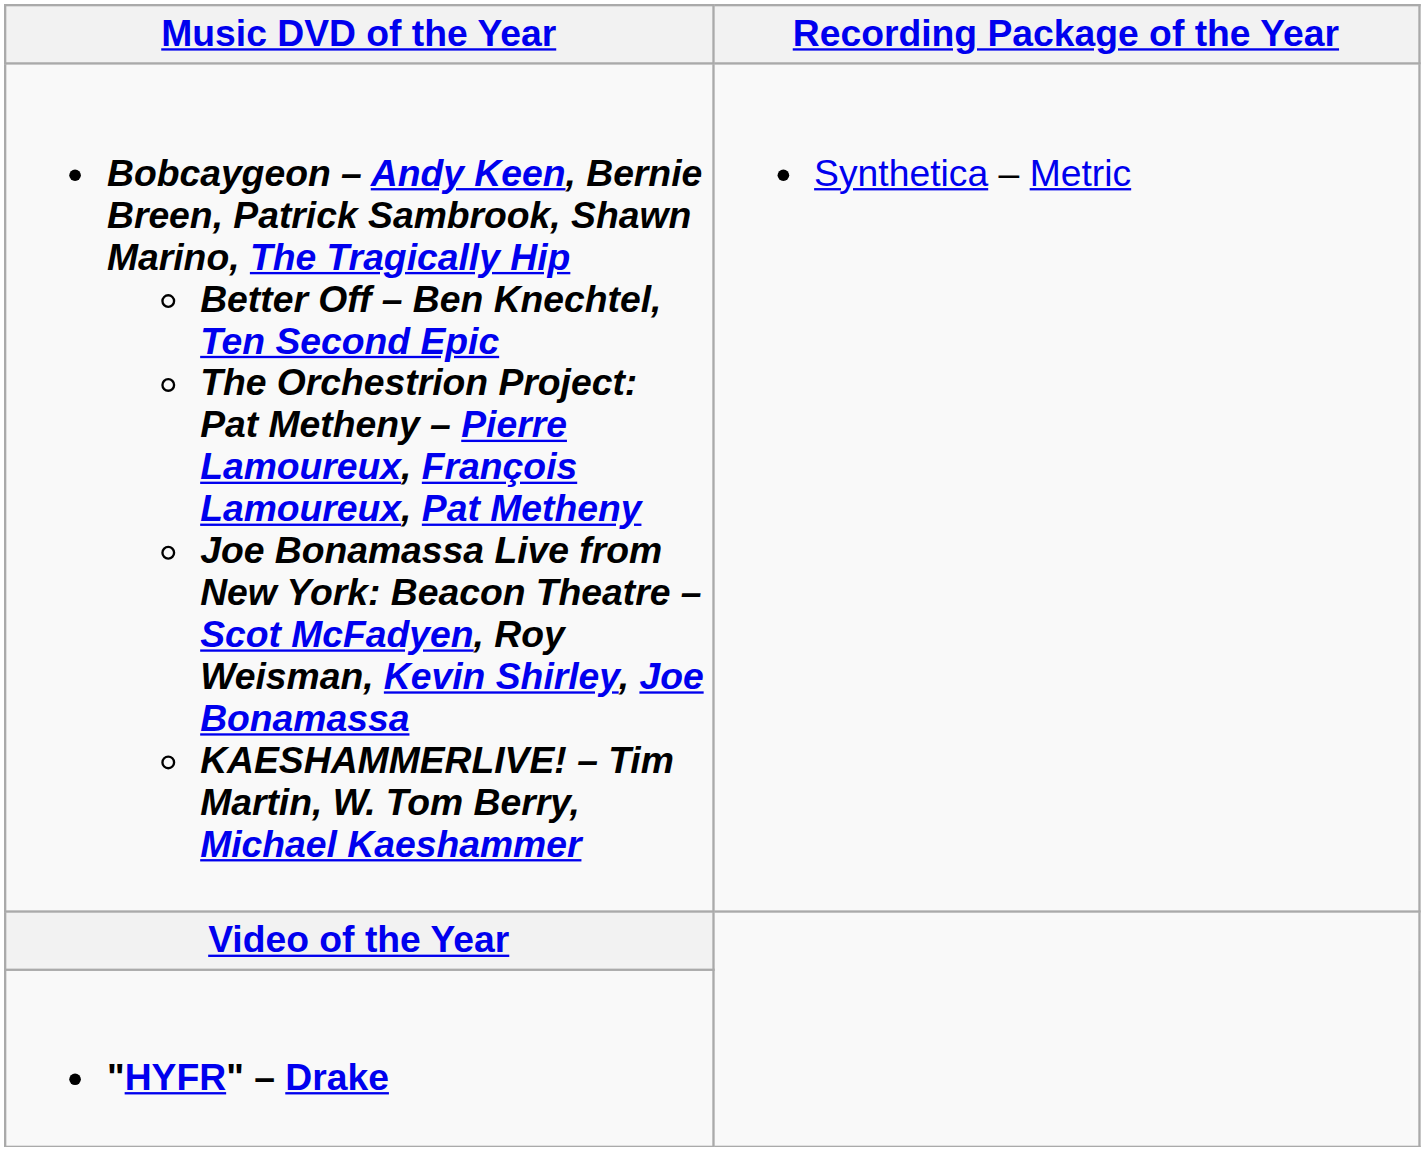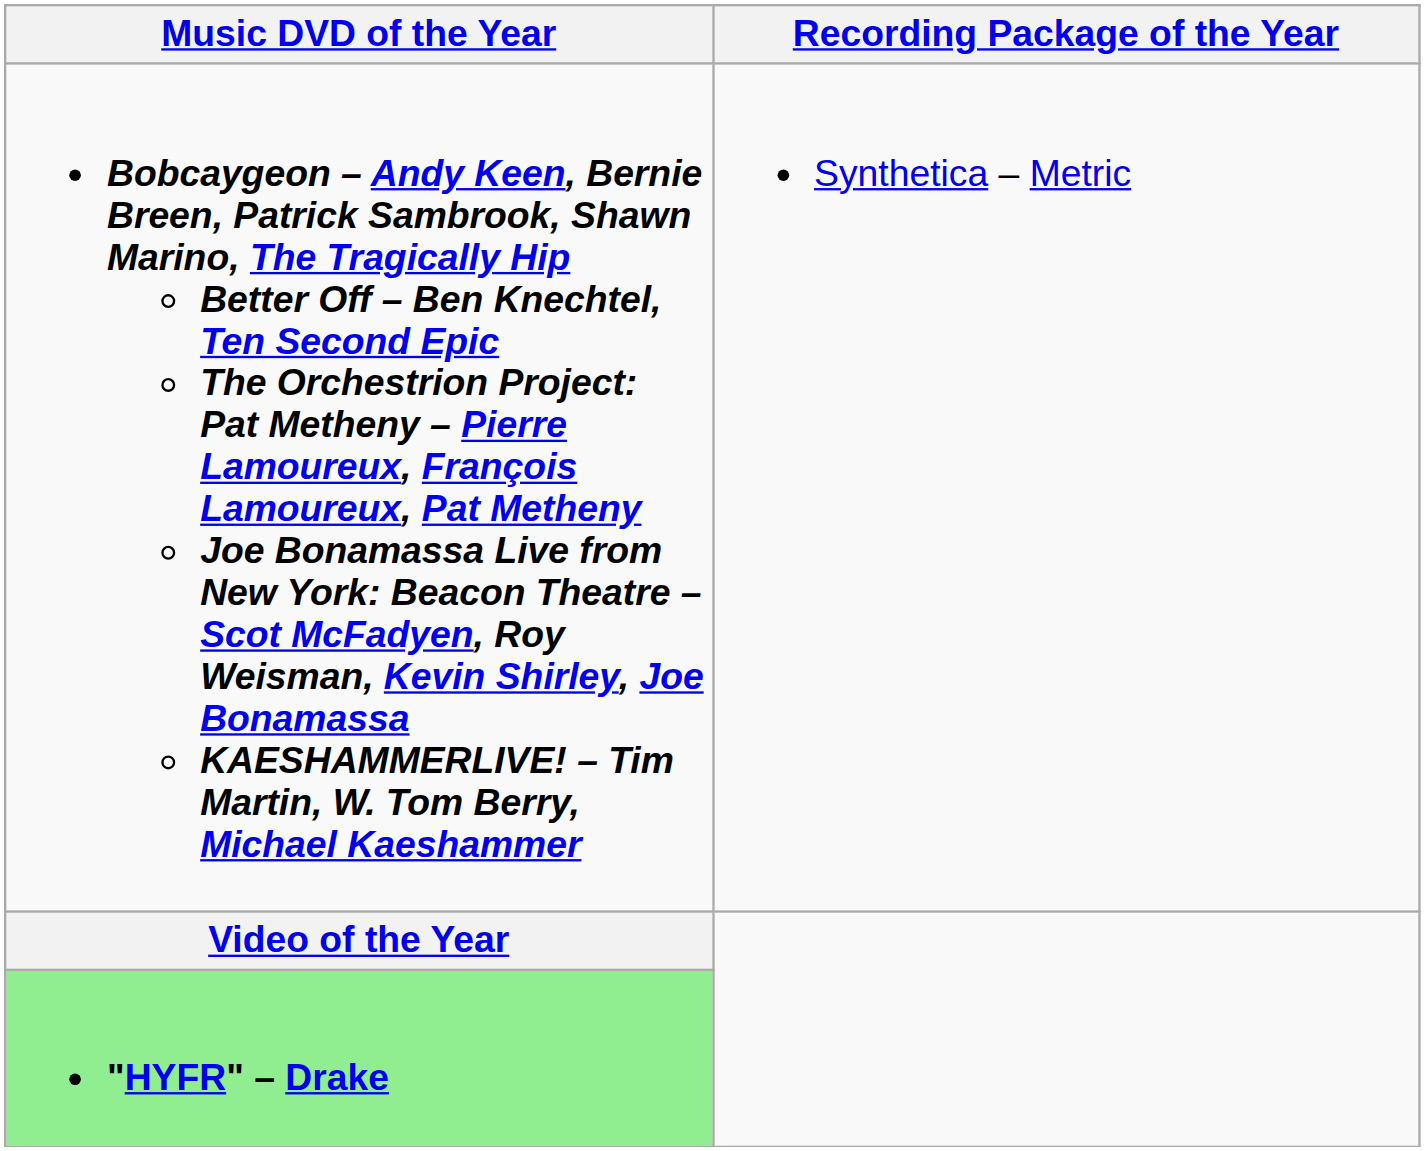"HYFR" – Drake | Music DVD of the Year: no background -> lightgreen background
